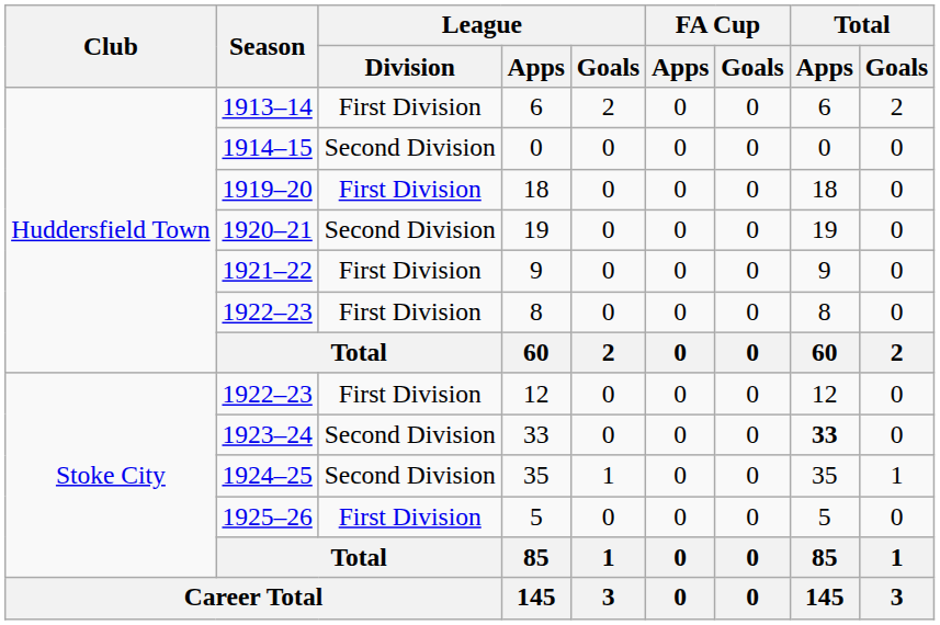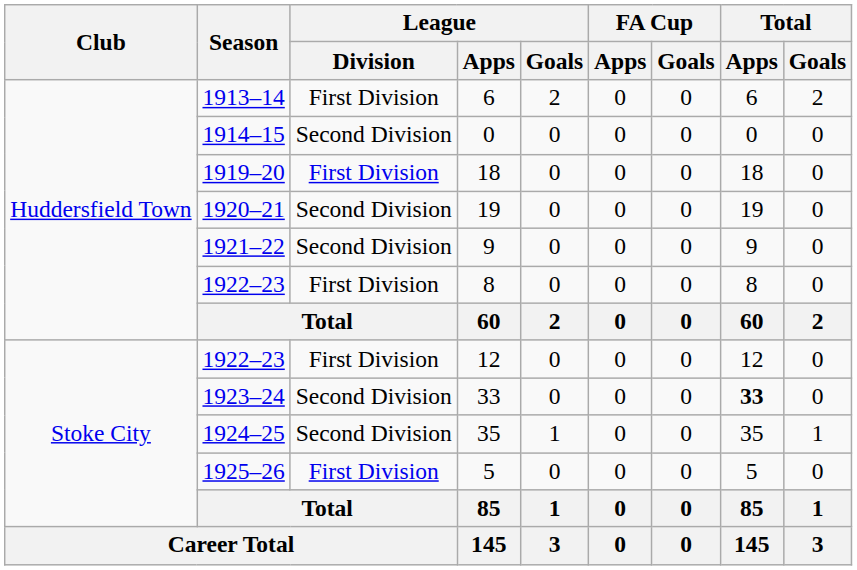row 7 | League / Division: First Division -> Second Division
